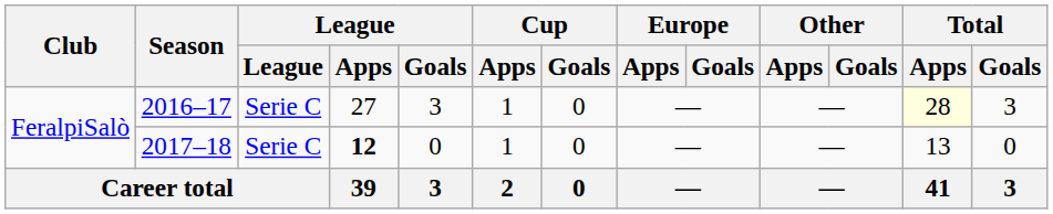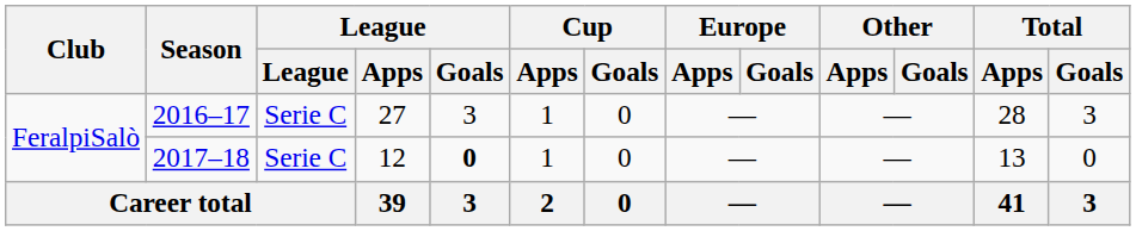2016–17 | Total / Apps: lightyellow background -> no background
2017–18 | League / Apps: bold -> normal
2017–18 | League / Goals: normal -> bold
